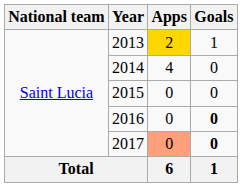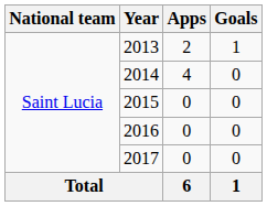2013 | Apps: gold background -> no background
2016 | Goals: bold -> normal
2017 | Apps: lightsalmon background -> no background
2017 | Goals: bold -> normal
